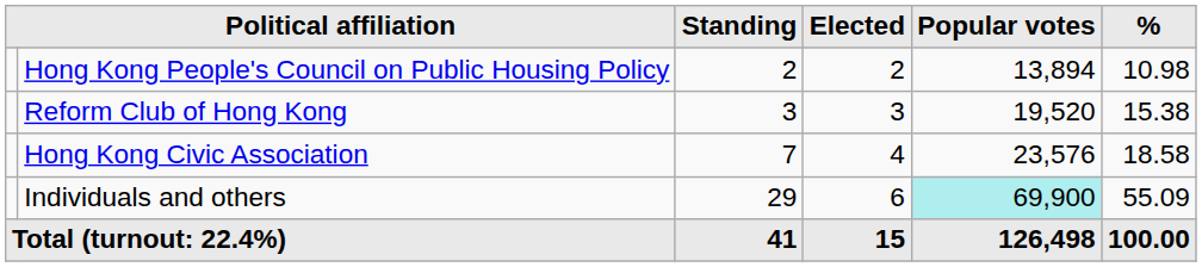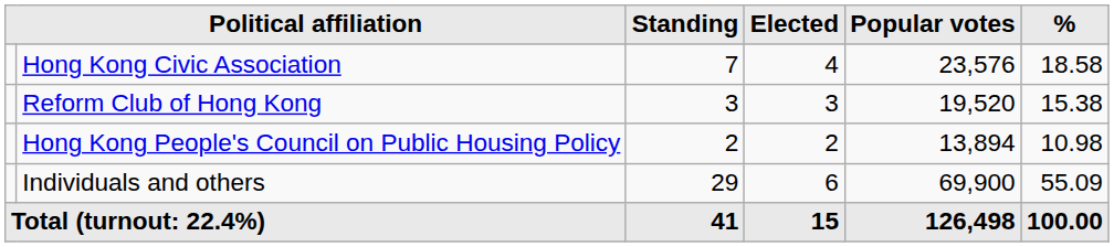rows swapped: Hong Kong Civic Association <-> Hong Kong People's Council on Public Housing Policy
Individuals and others | Popular votes: paleturquoise background -> no background
